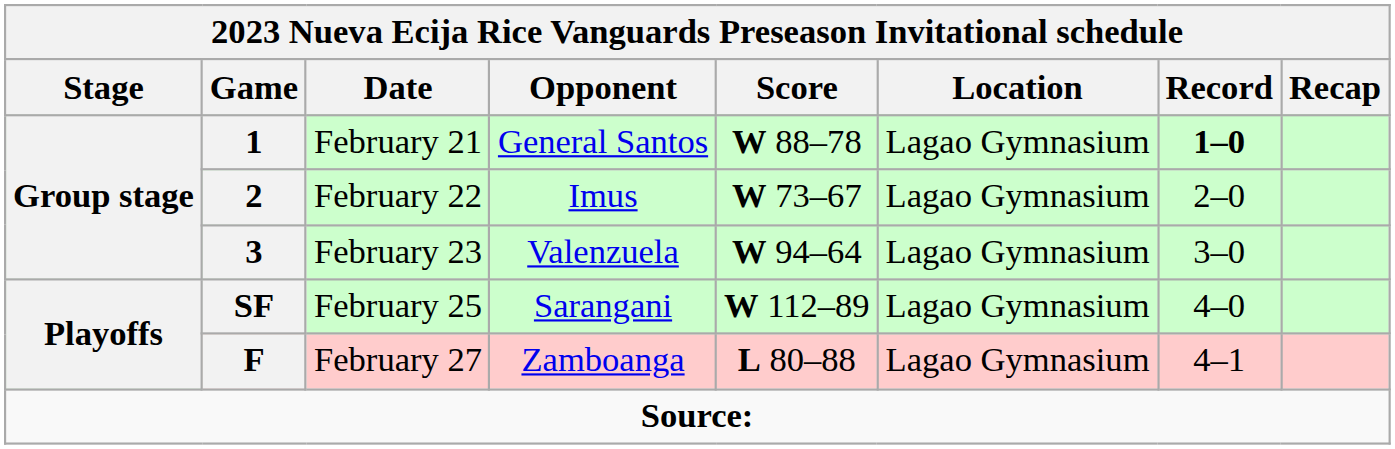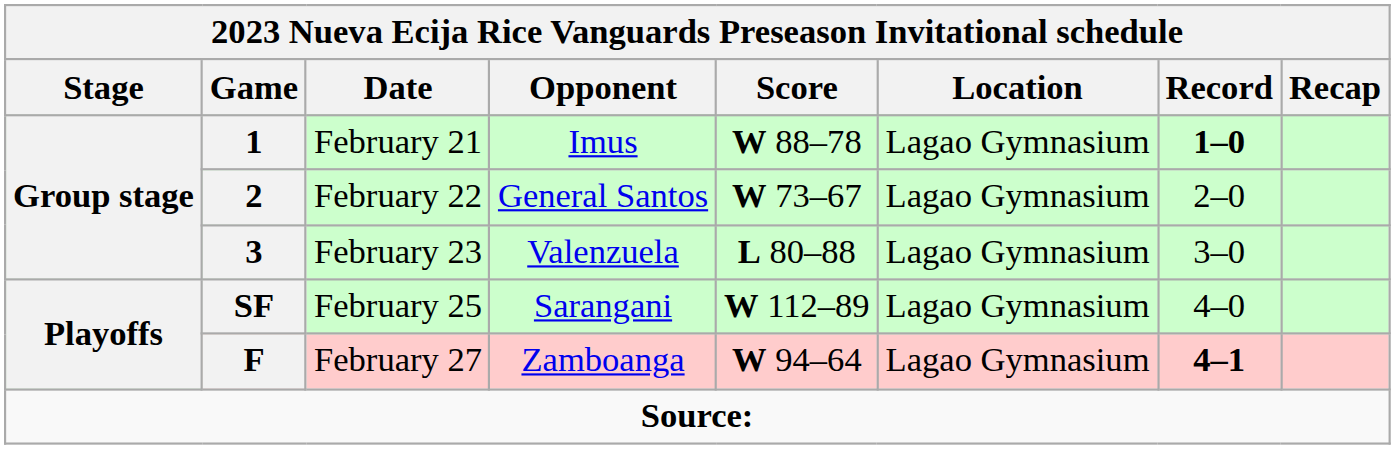February 21 | Opponent: General Santos -> Imus
February 22 | Opponent: Imus -> General Santos
February 23 | Score: W 94–64 -> L 80–88
February 27 | Score: L 80–88 -> W 94–64
February 27 | Record: normal -> bold
